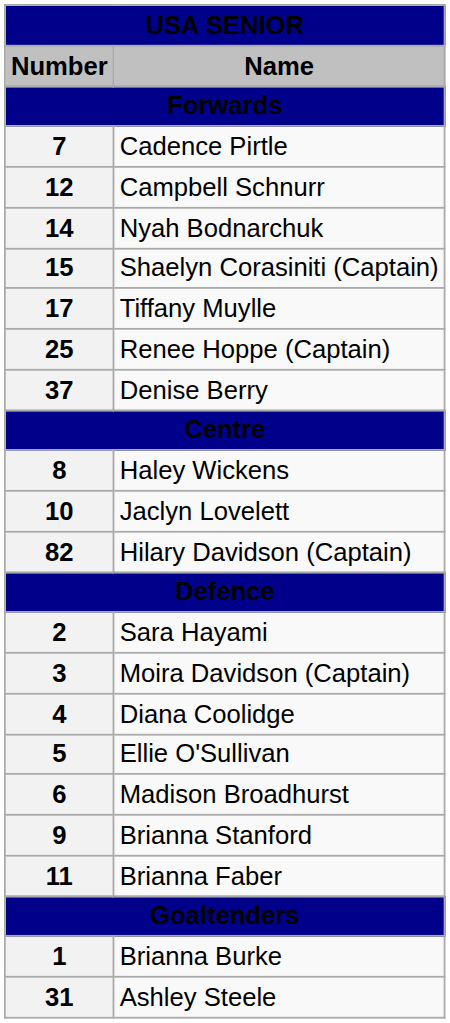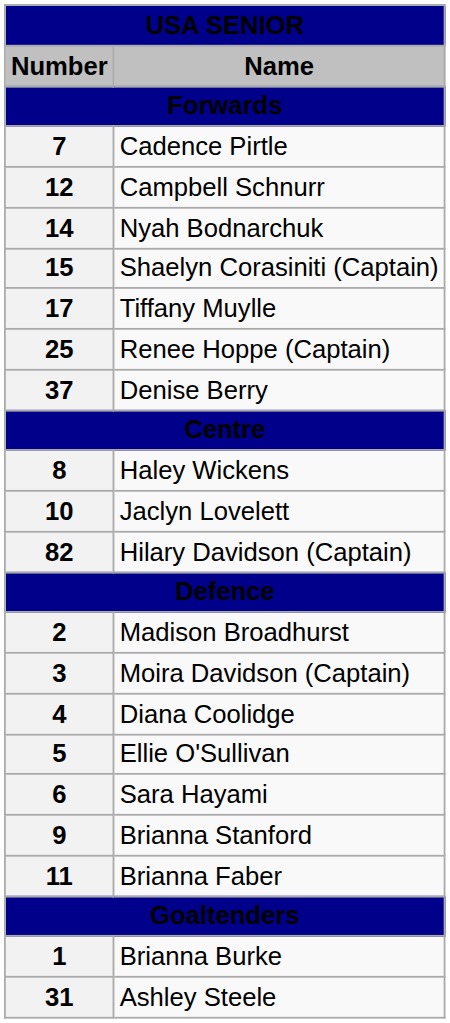2 | USA SENIOR / Name / Forwards: Sara Hayami -> Madison Broadhurst
6 | USA SENIOR / Name / Forwards: Madison Broadhurst -> Sara Hayami
